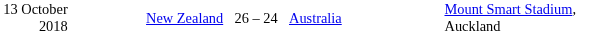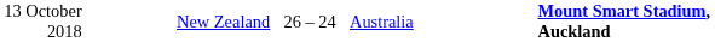13 October 2018 | column 5: normal -> bold
